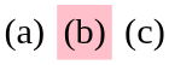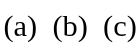(a) | column 2: pink background -> no background
